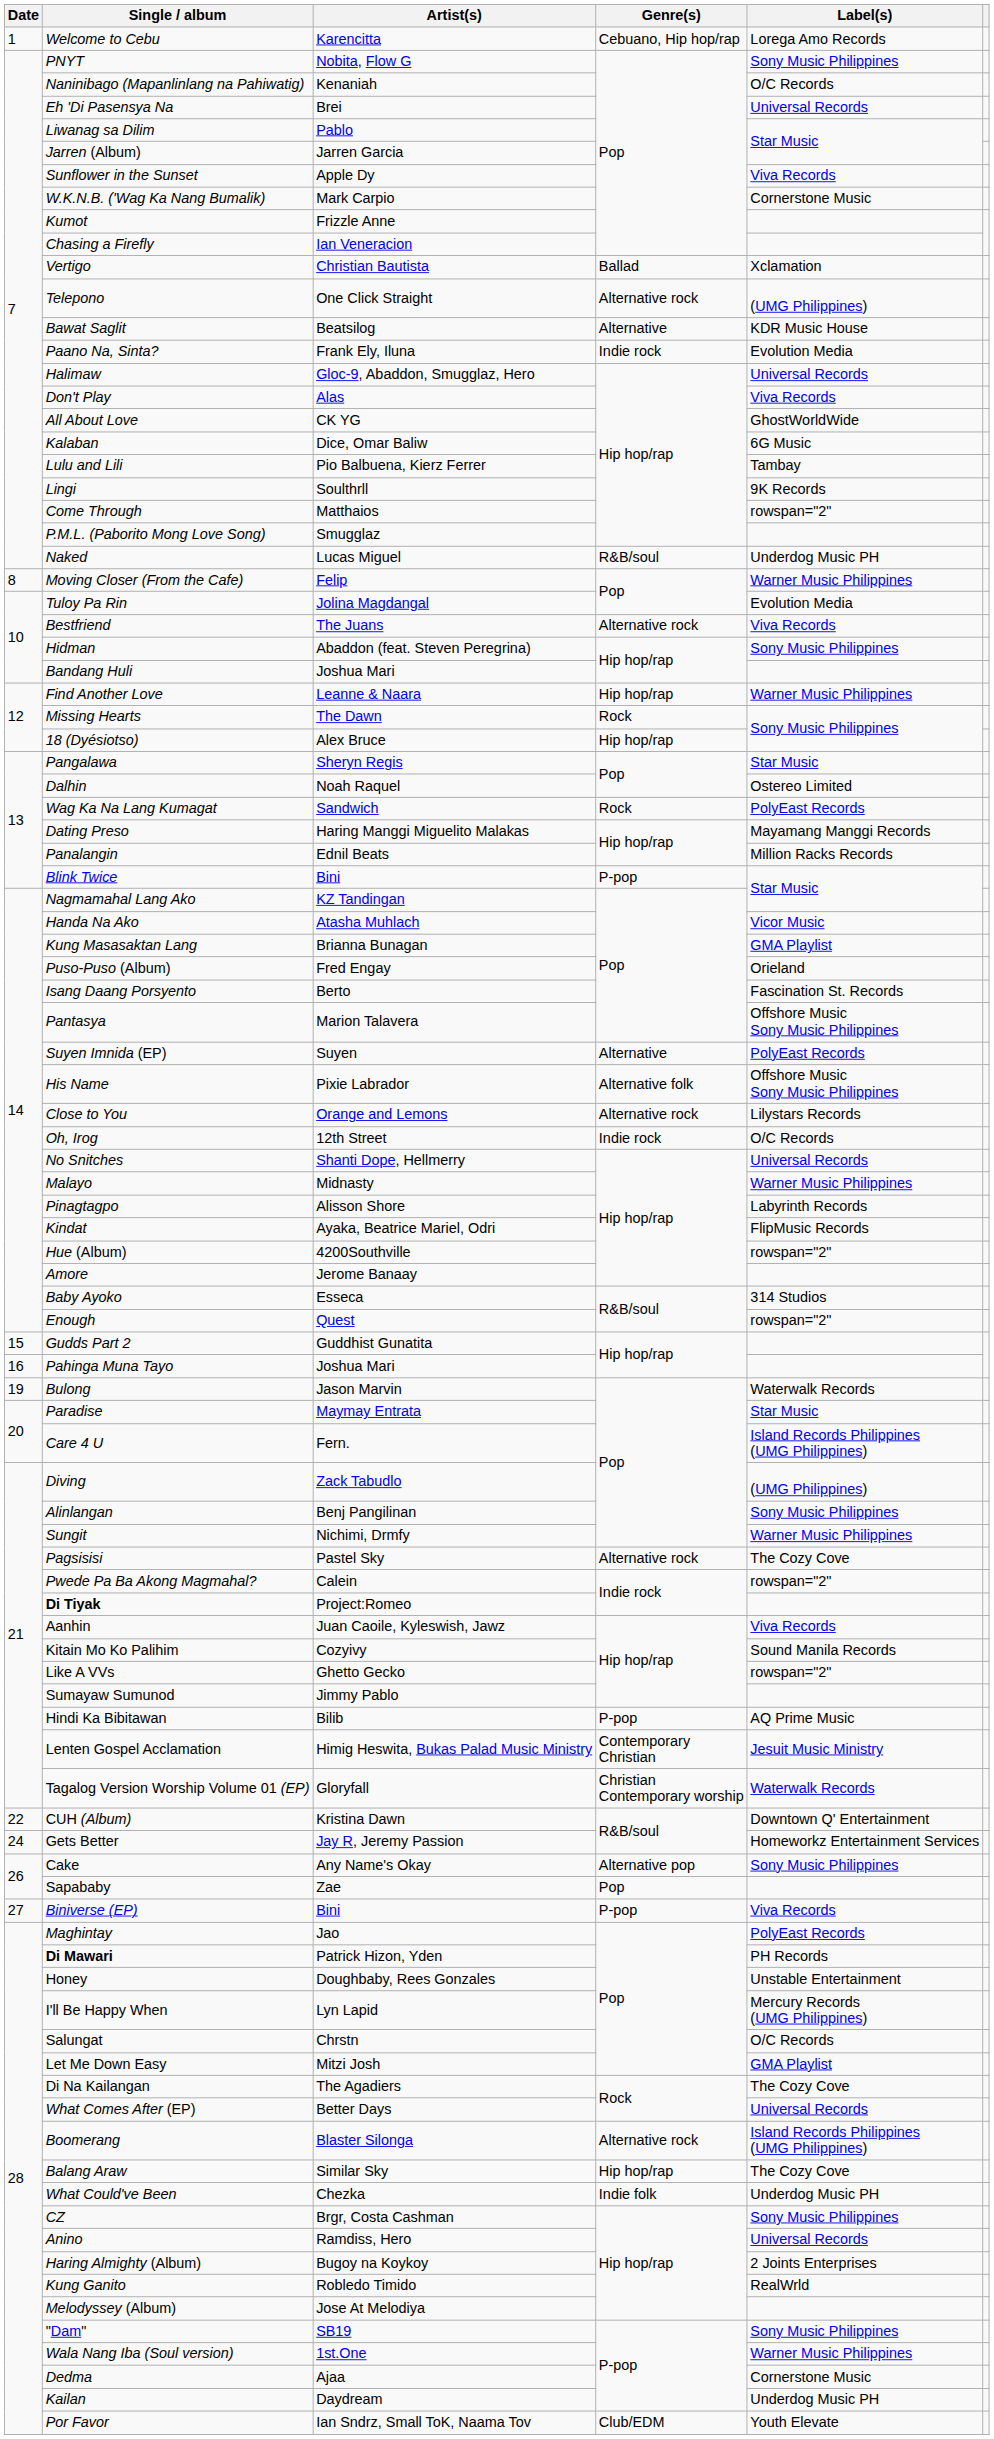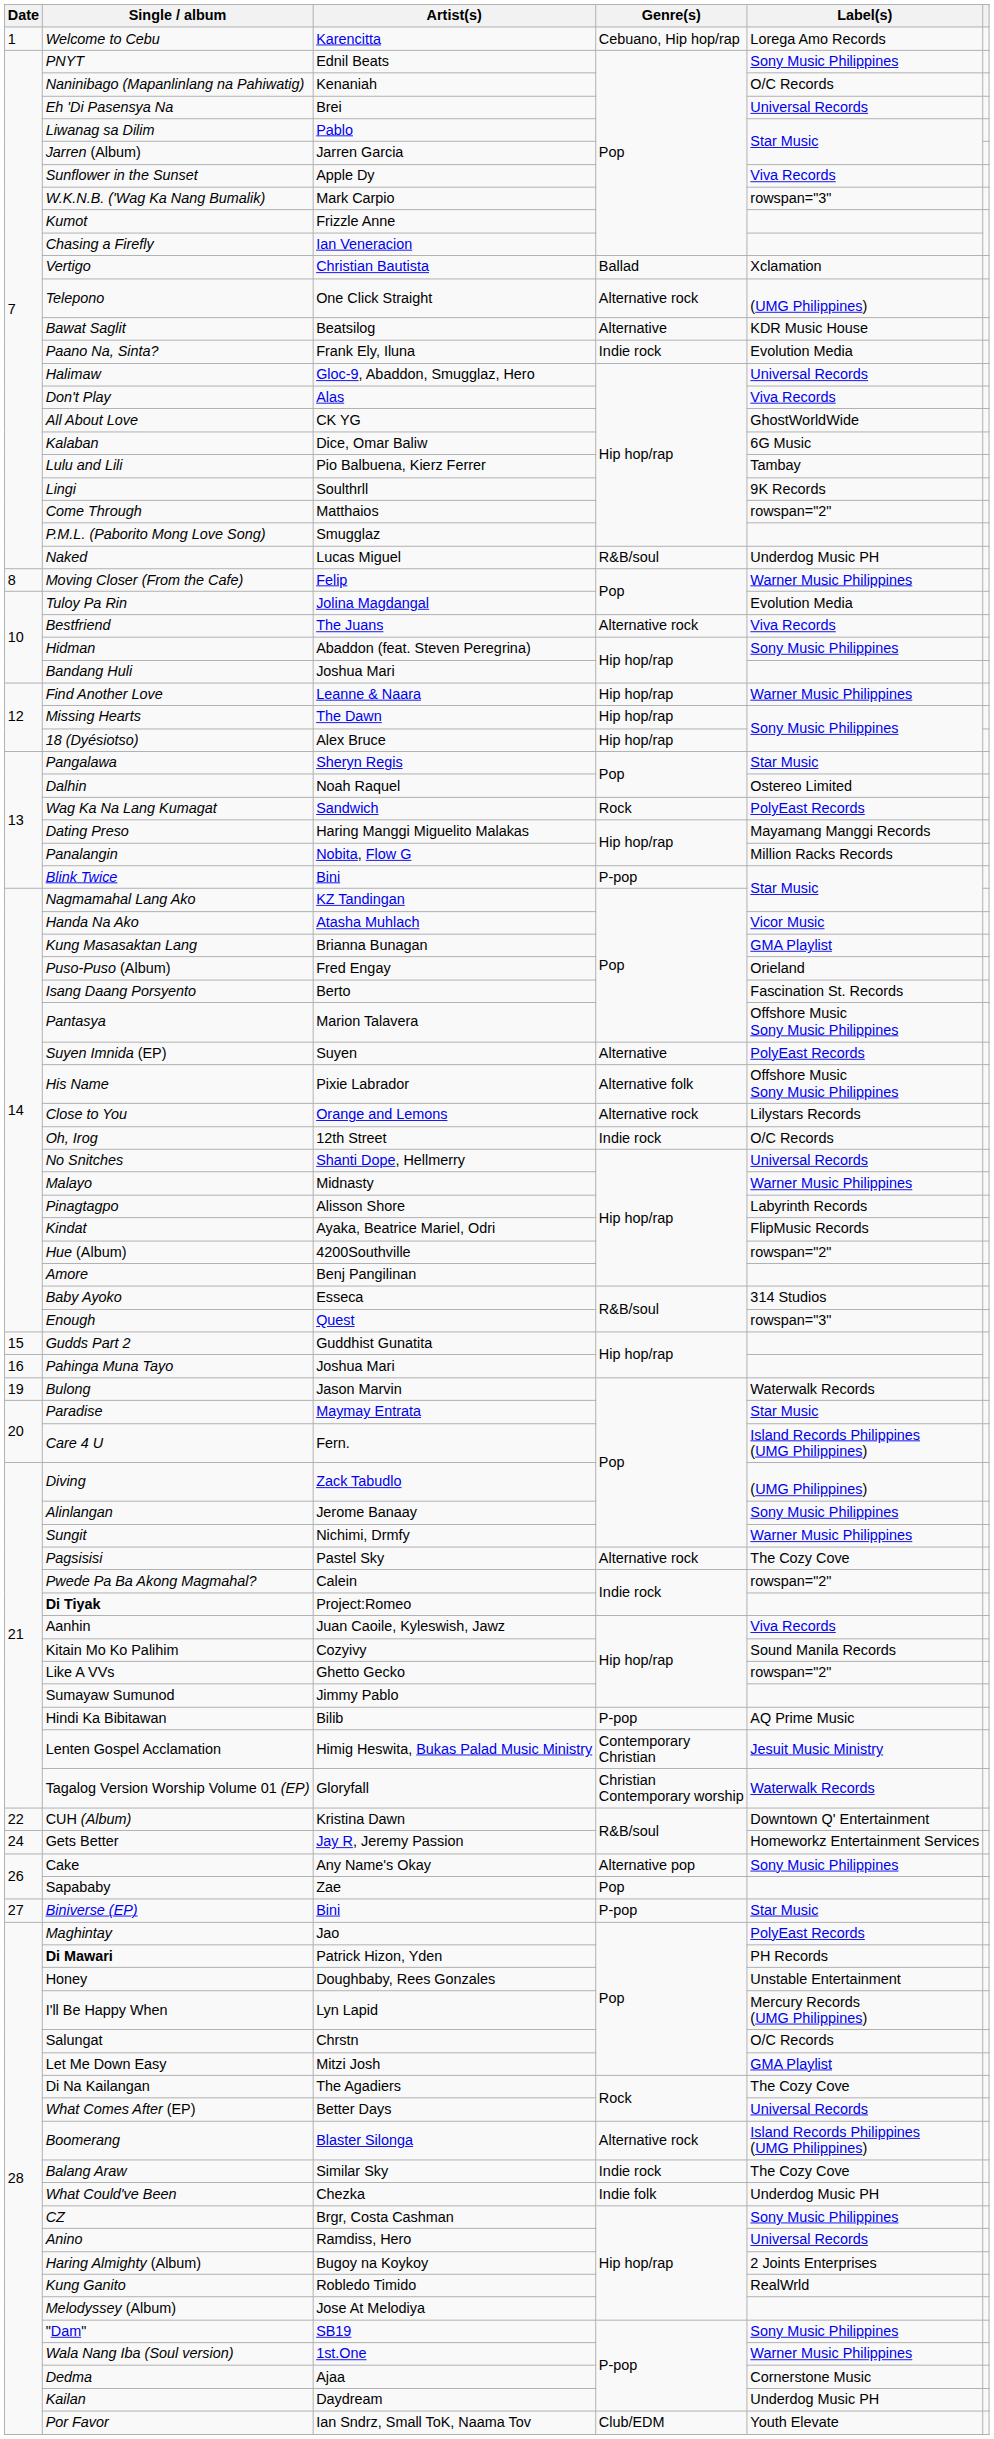PNYT | Artist(s): Nobita, Flow G -> Ednil Beats
W.K.N.B. ('Wag Ka Nang Bumalik) | Label(s): Cornerstone Music -> rowspan="3"
Missing Hearts | Genre(s): Rock -> Hip hop/rap
Panalangin | Artist(s): Ednil Beats -> Nobita, Flow G
Amore | Artist(s): Jerome Banaay -> Benj Pangilinan
Enough | Label(s): rowspan="2" -> rowspan="3"
Alinlangan | Artist(s): Benj Pangilinan -> Jerome Banaay
Biniverse (EP) | Label(s): Viva Records -> Star Music
Balang Araw | Genre(s): Hip hop/rap -> Indie rock
